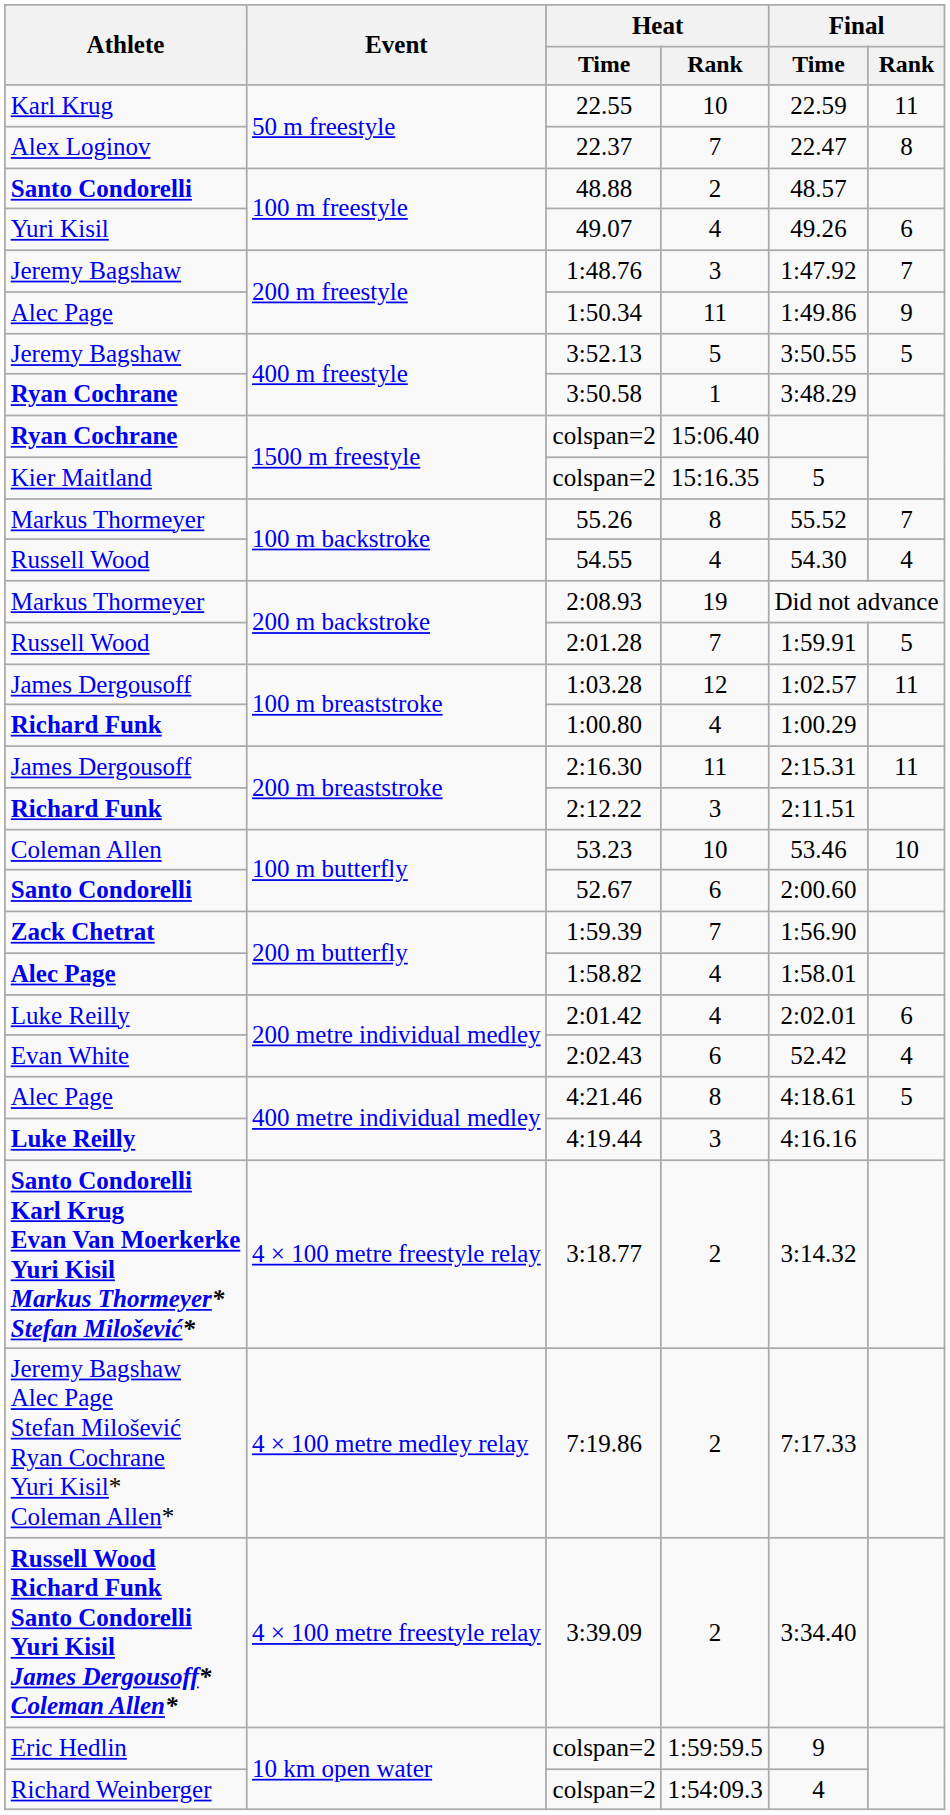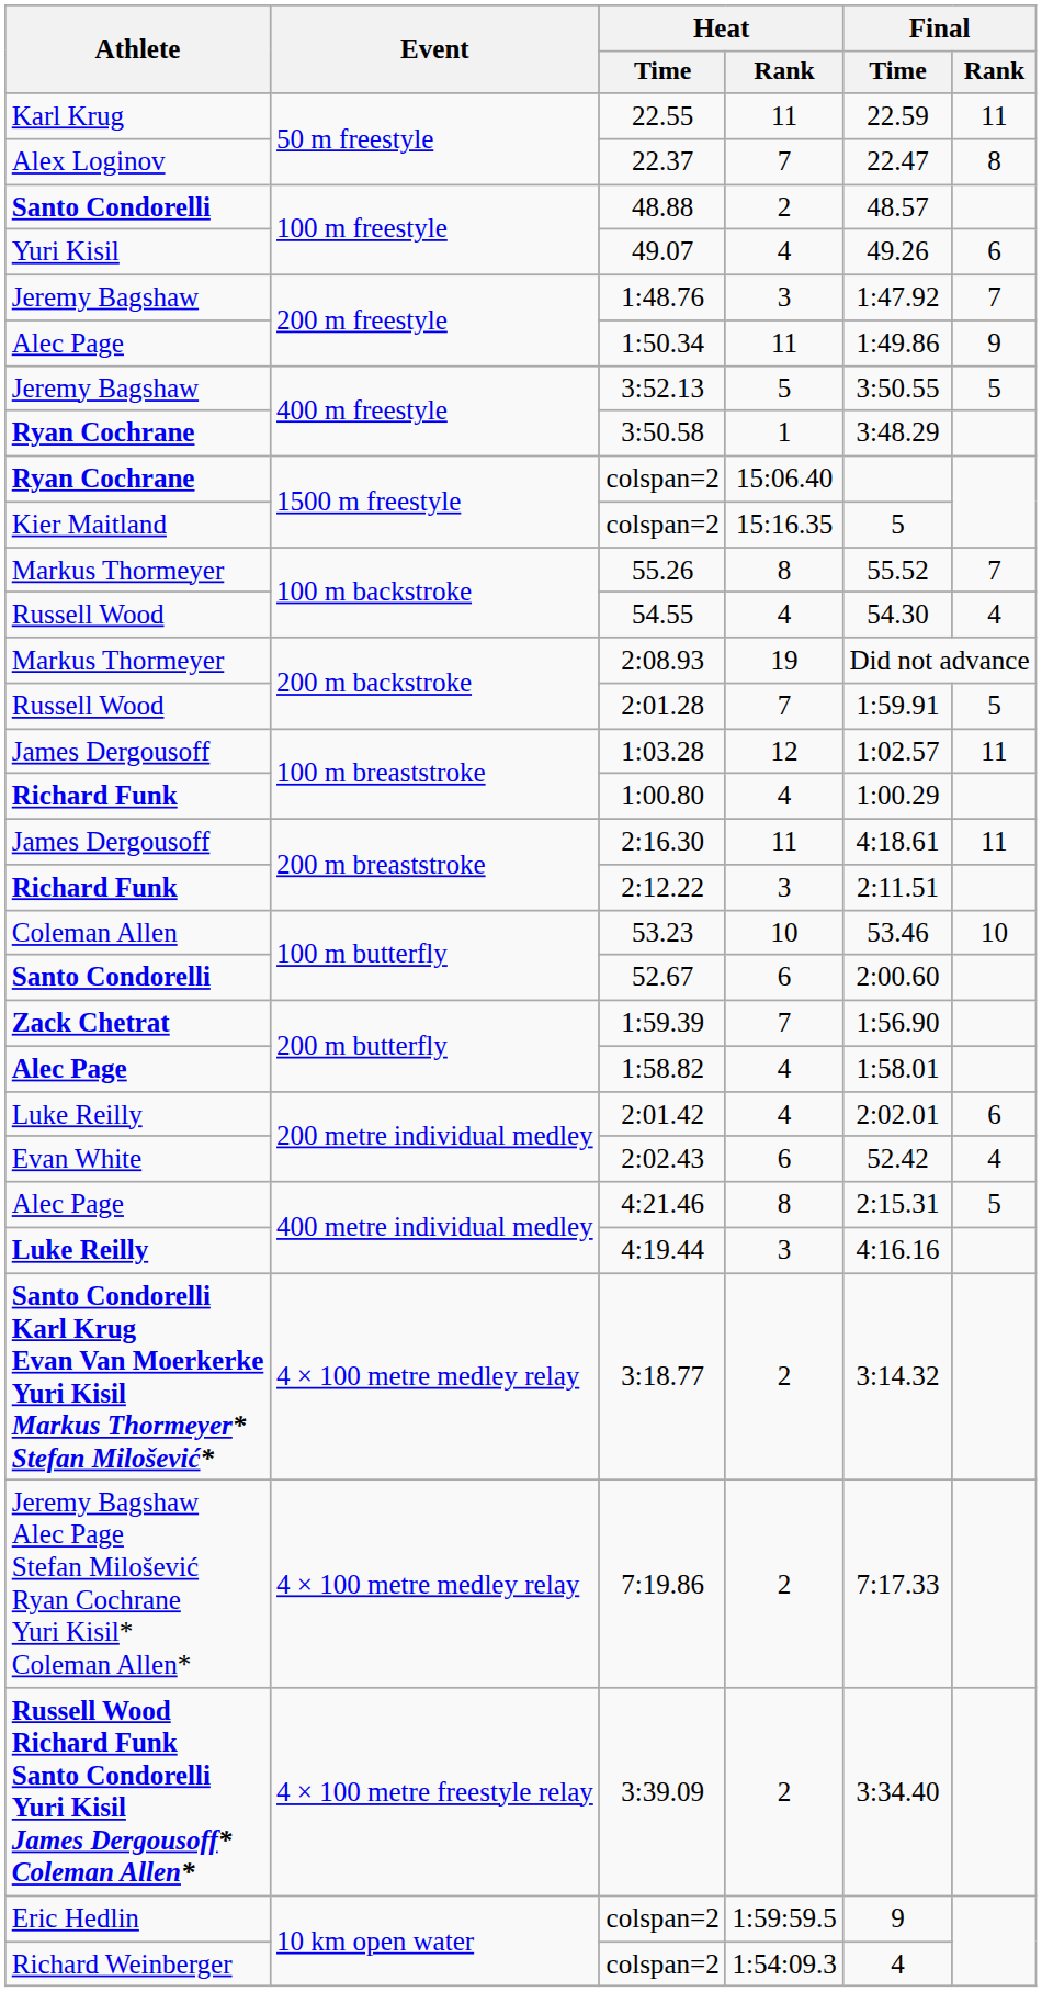22.55 | Heat / Rank: 10 -> 11
2:16.30 | Final / Time: 2:15.31 -> 4:18.61
4:21.46 | Final / Time: 4:18.61 -> 2:15.31
3:18.77 | Event: 4 × 100 metre freestyle relay -> 4 × 100 metre medley relay
